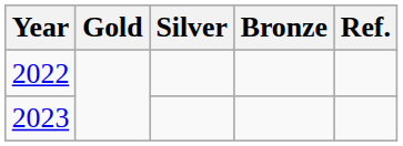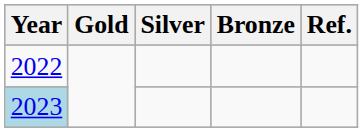2023 | Year: no background -> lightblue background
